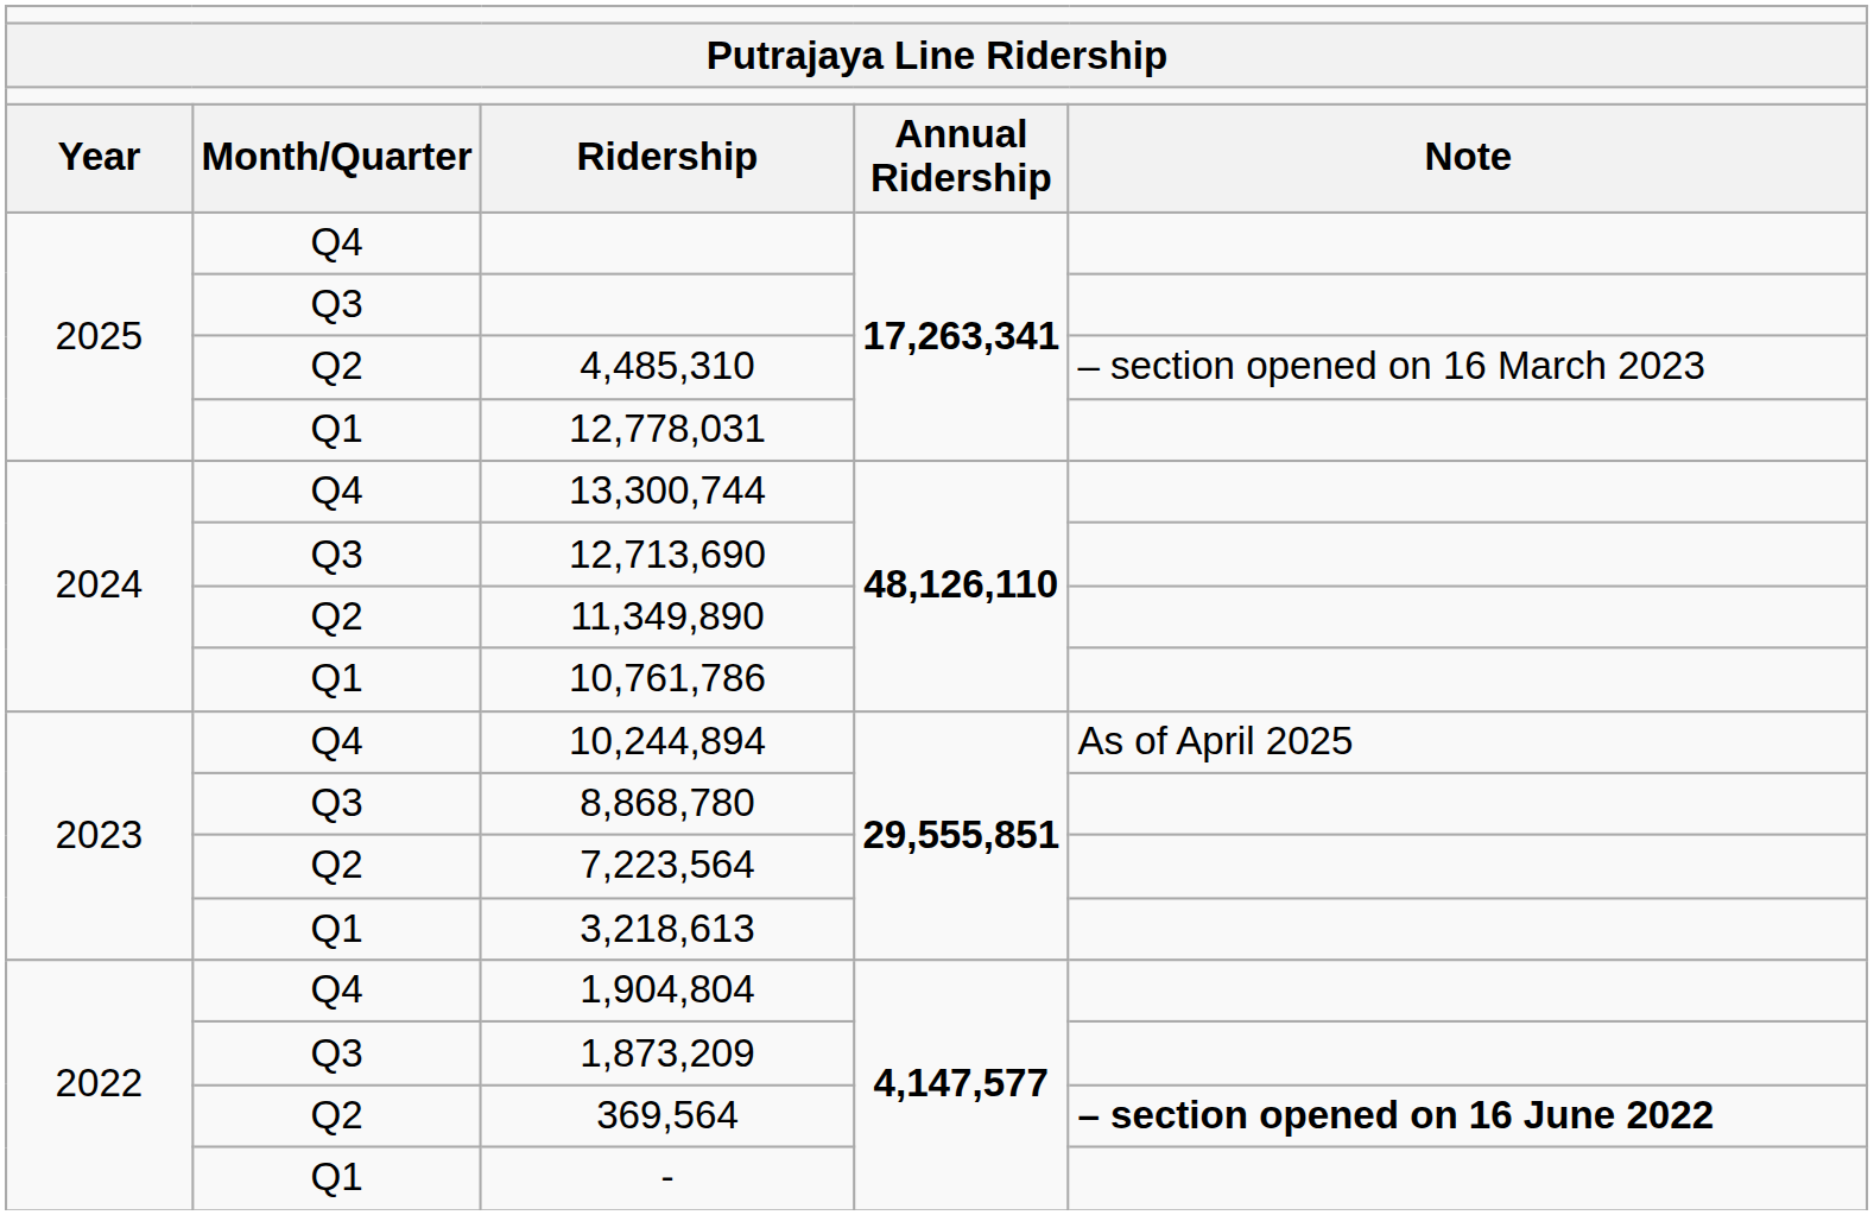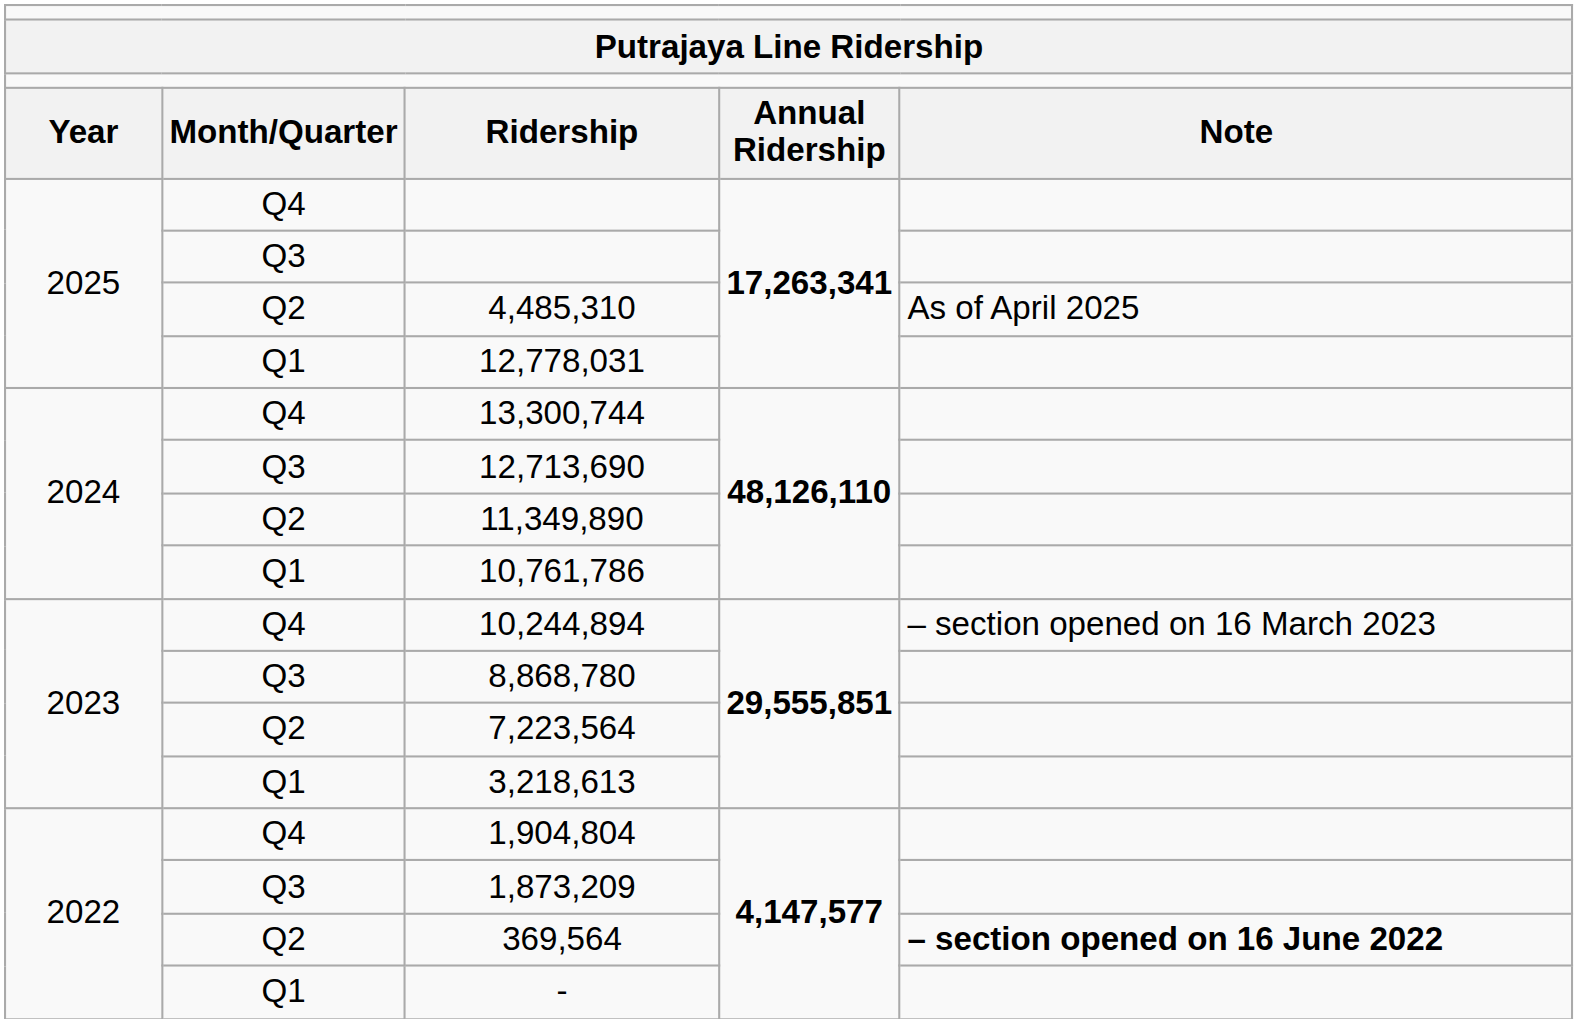4,485,310 | column 5: – section opened on 16 March 2023 -> As of April 2025
10,244,894 | column 5: As of April 2025 -> – section opened on 16 March 2023
